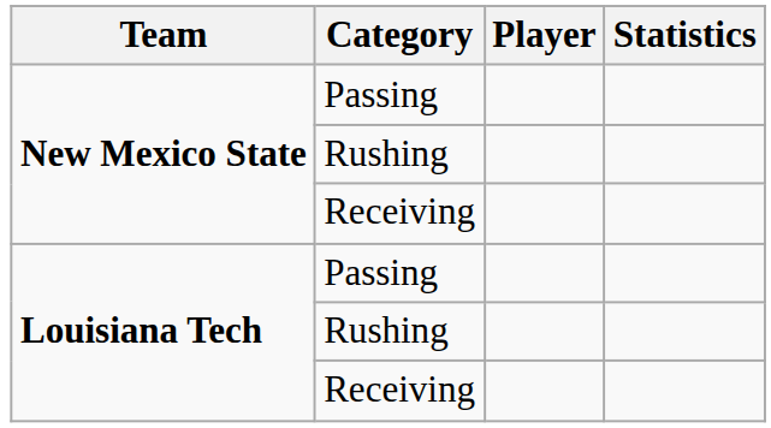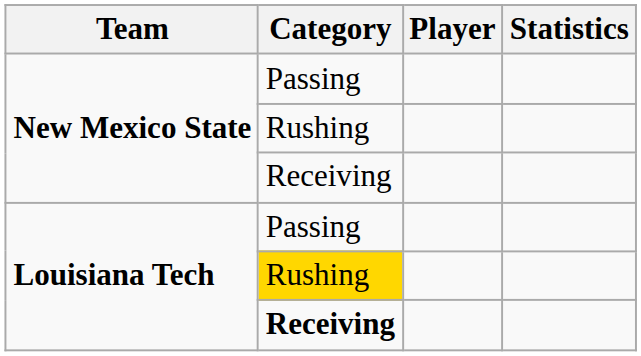Louisiana Tech / Rushing | Category: no background -> gold background
Louisiana Tech / Receiving | Category: normal -> bold
